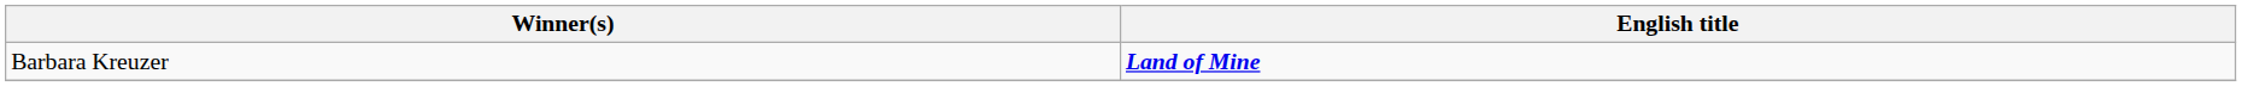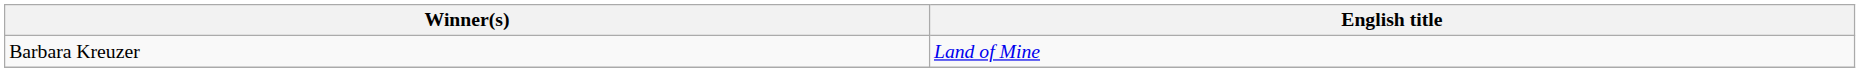Barbara Kreuzer | English title: bold -> normal
